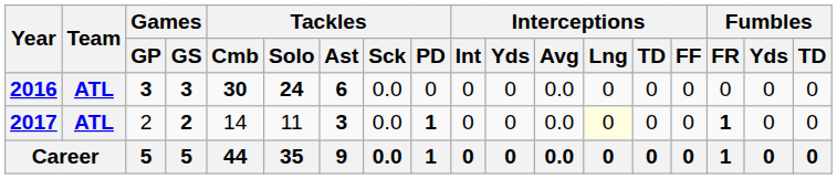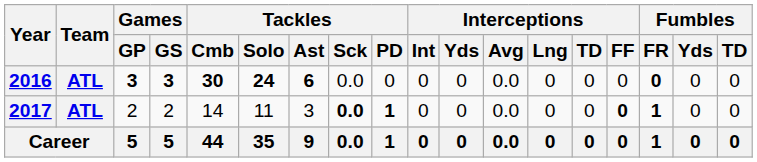2016 | Fumbles / FR: normal -> bold
2017 | Games / GS: bold -> normal
2017 | Tackles / Ast: bold -> normal
2017 | Tackles / Sck: normal -> bold
2017 | Interceptions / Lng: lightyellow background -> no background
2017 | Interceptions / FF: normal -> bold
